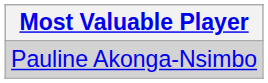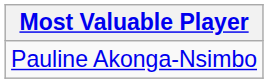row 2 | column 1: lightgrey background -> no background
